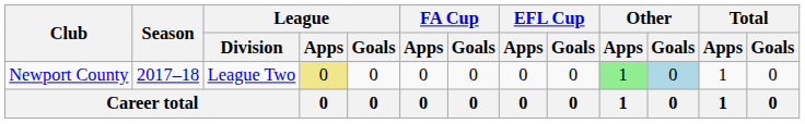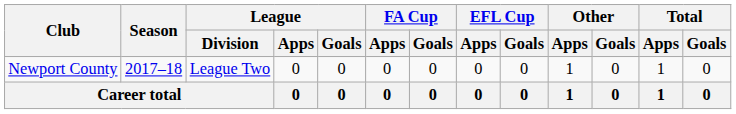Newport County | League / Apps: khaki background -> no background
Newport County | Other / Apps: lightgreen background -> no background
Newport County | Other / Goals: lightblue background -> no background
